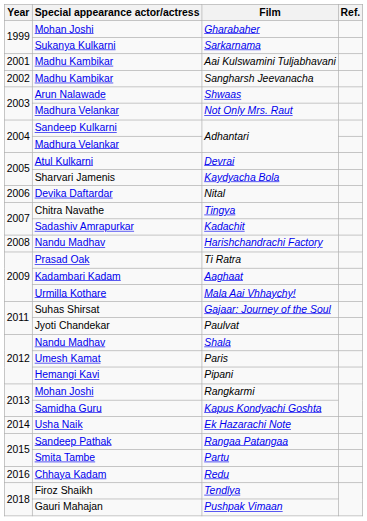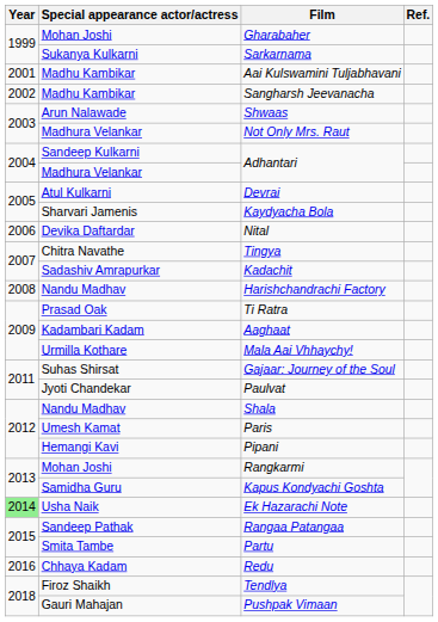Ek Hazarachi Note | Year: no background -> lightgreen background
